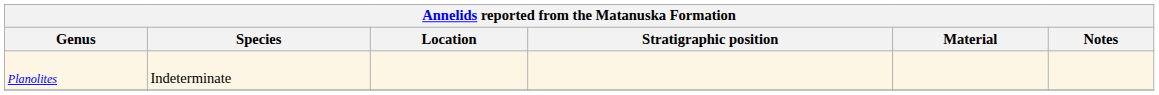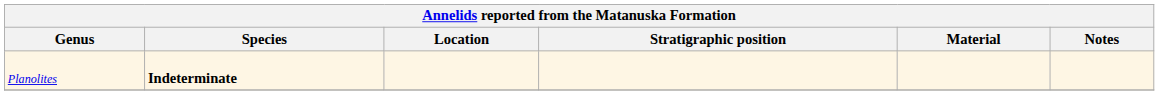Planolites | Species: normal -> bold
